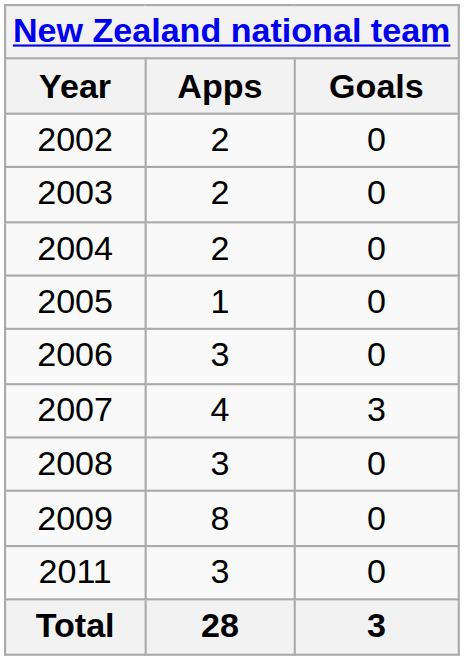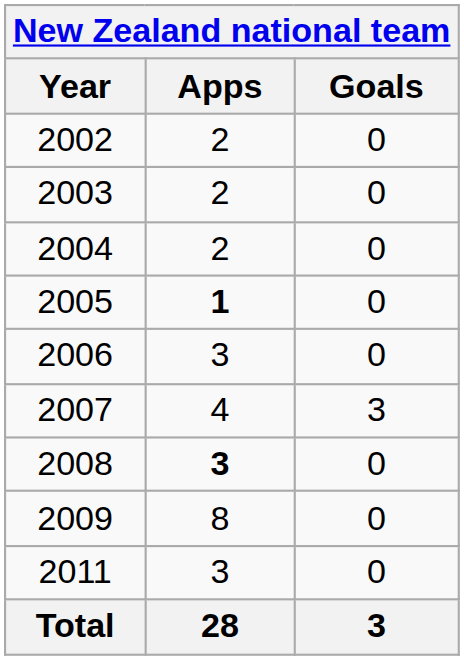2005 | Apps: normal -> bold
2008 | Apps: normal -> bold
